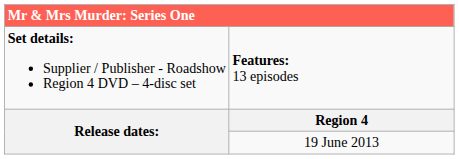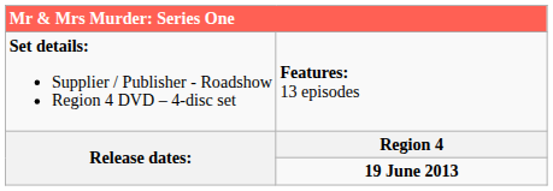row 4 | column 2: normal -> bold
